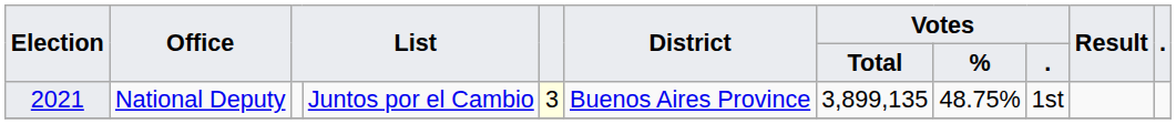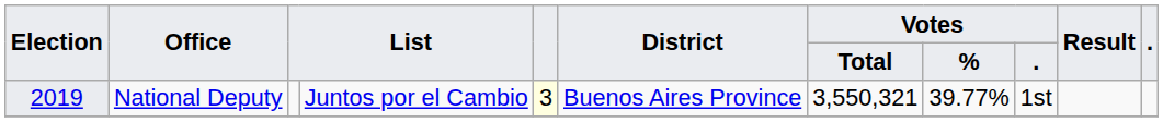National Deputy | Election: 2021 -> 2019
National Deputy | Votes / Total: 3,899,135 -> 3,550,321
National Deputy | Votes / %: 48.75% -> 39.77%
